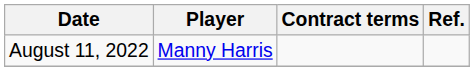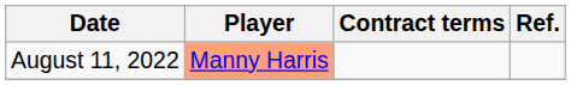August 11, 2022 | Player: no background -> lightsalmon background
